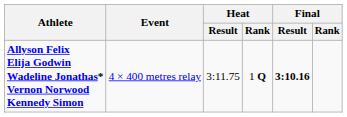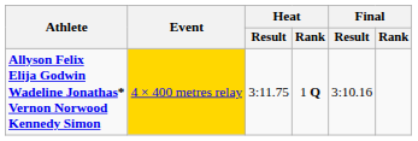row 3 | Event: no background -> gold background
row 3 | Final / Result: bold -> normal
